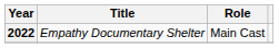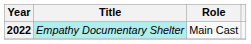2022 | Title: no background -> paleturquoise background
